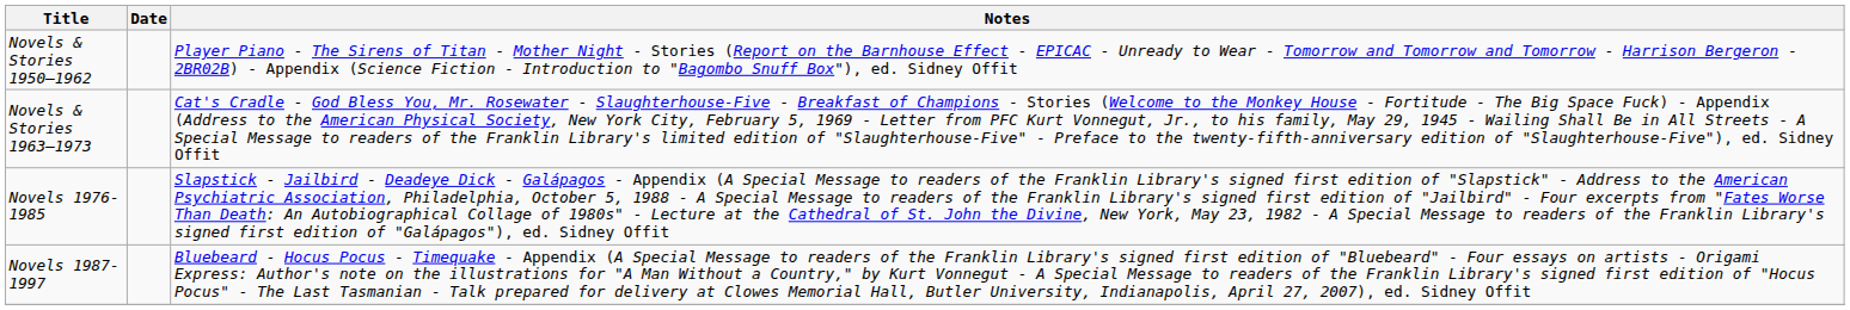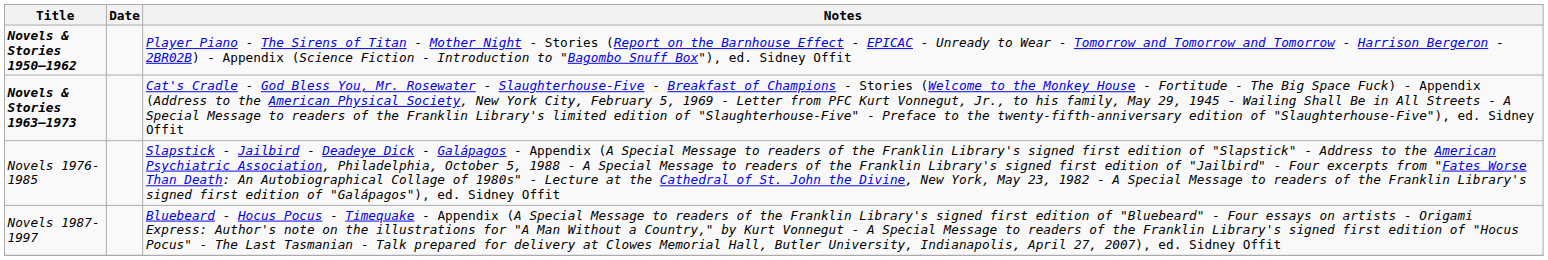Novels & Stories 1950–1962 | Title: normal -> bold
Novels & Stories 1963–1973 | Title: normal -> bold
